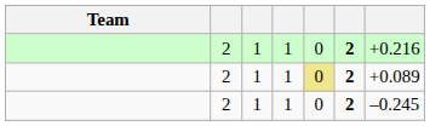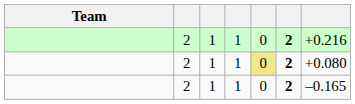row 3 | column 7: +0.089 -> +0.080
row 4 | column 7: –0.245 -> –0.165
